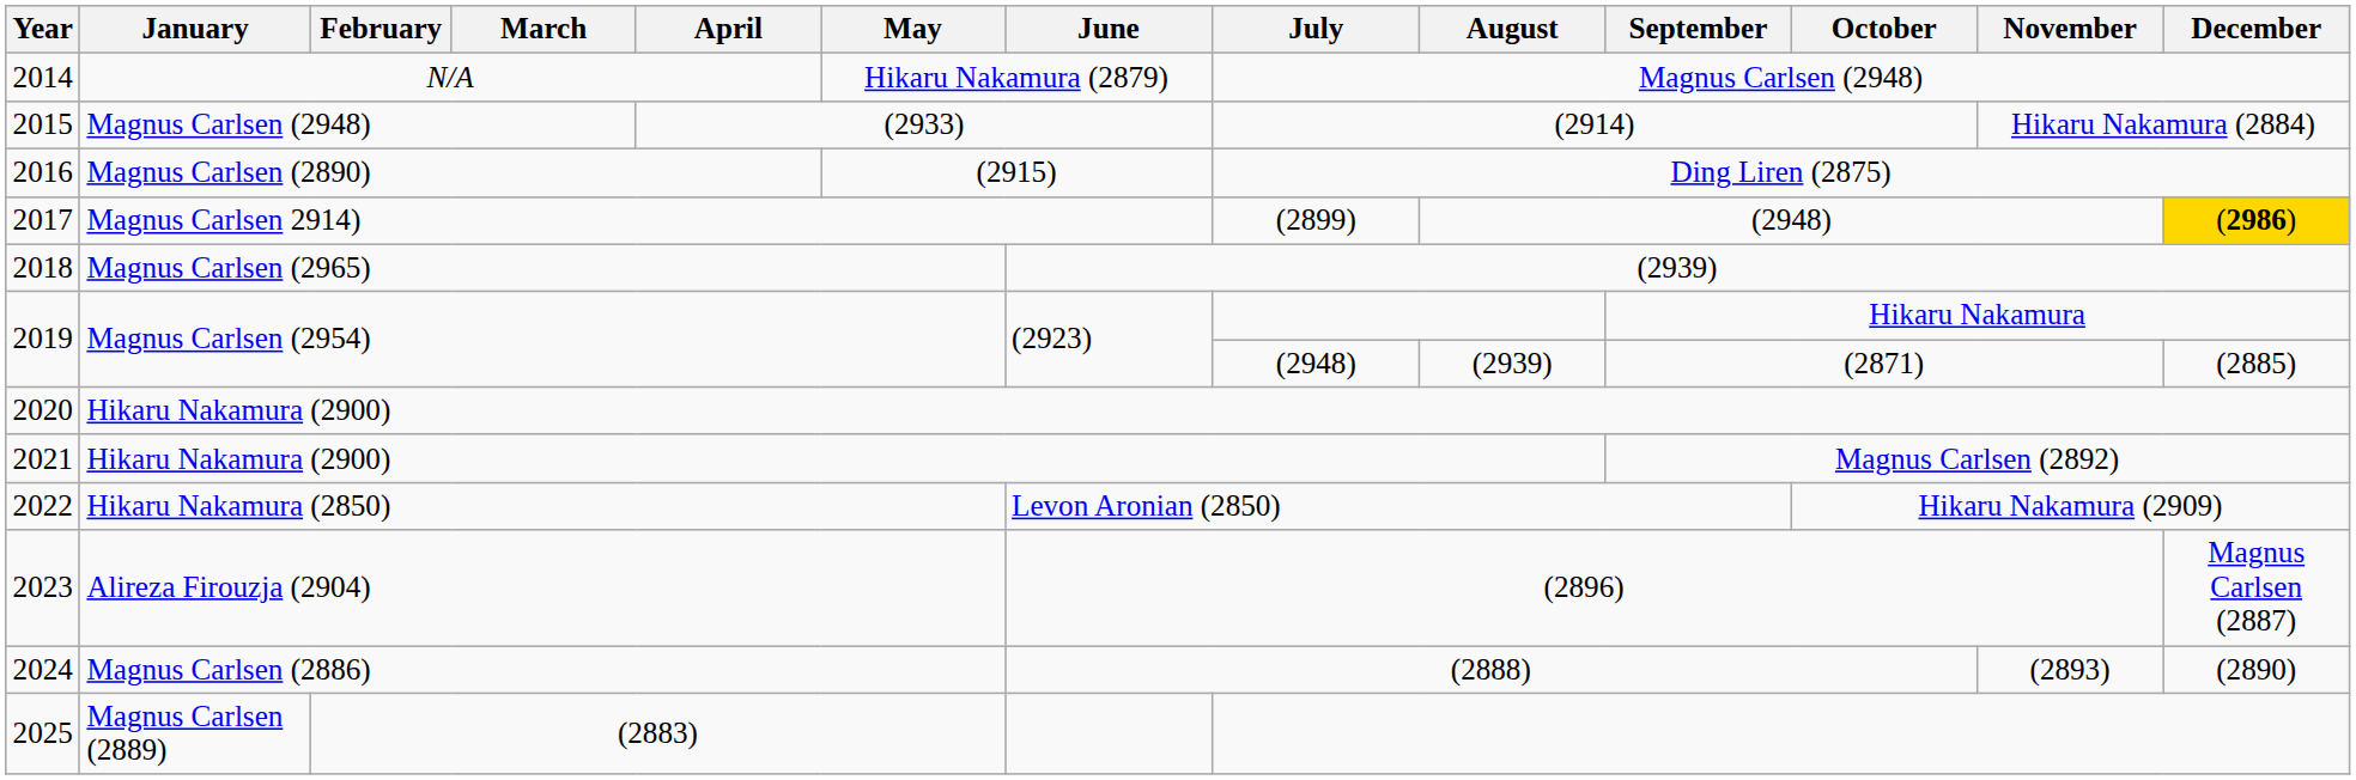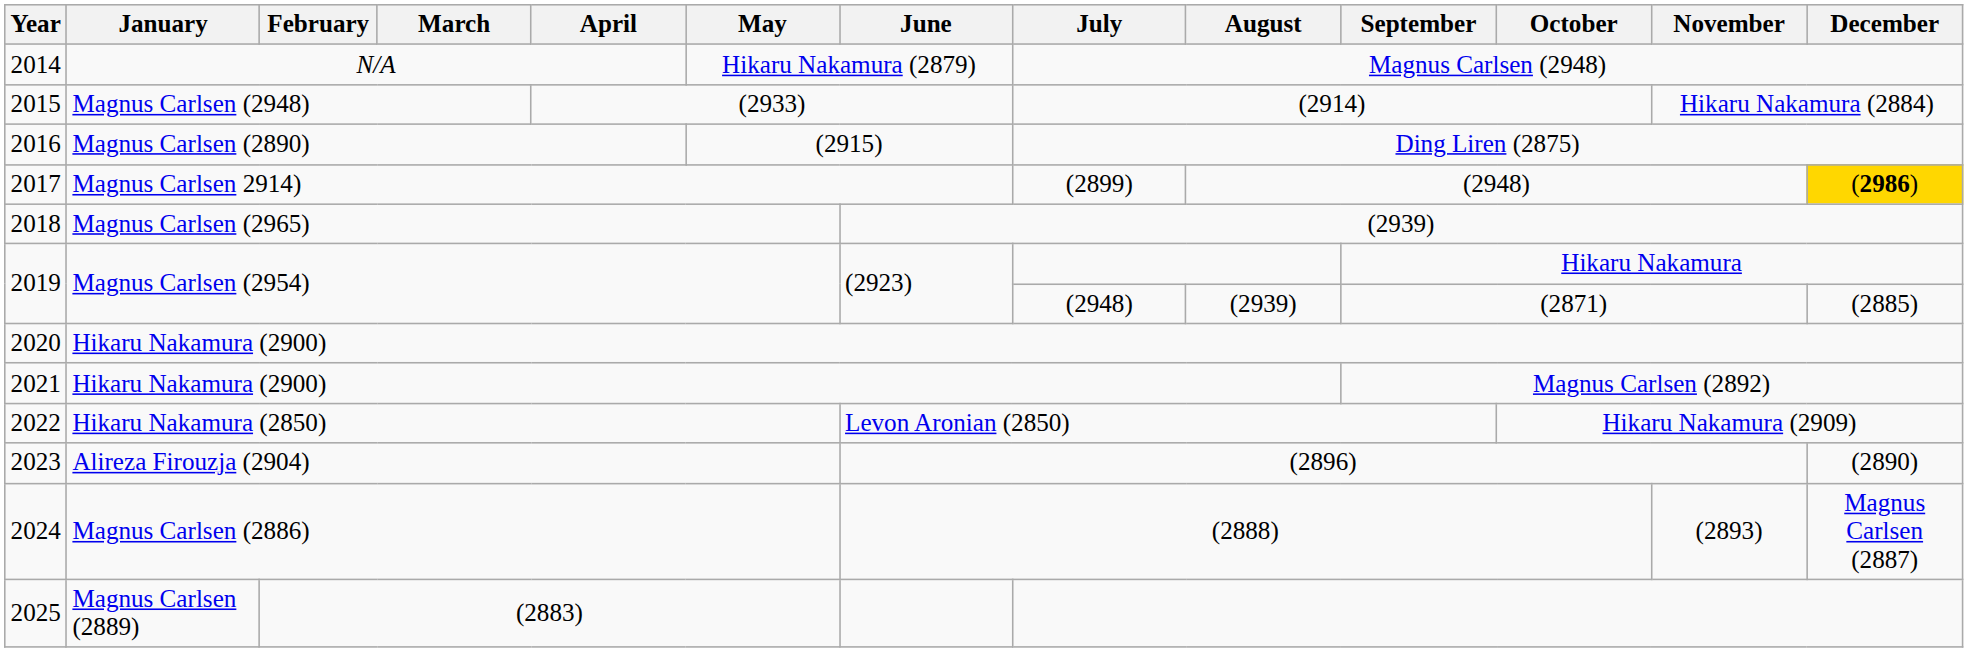2023 | December: Magnus Carlsen (2887) -> (2890)
2024 | December: (2890) -> Magnus Carlsen (2887)
